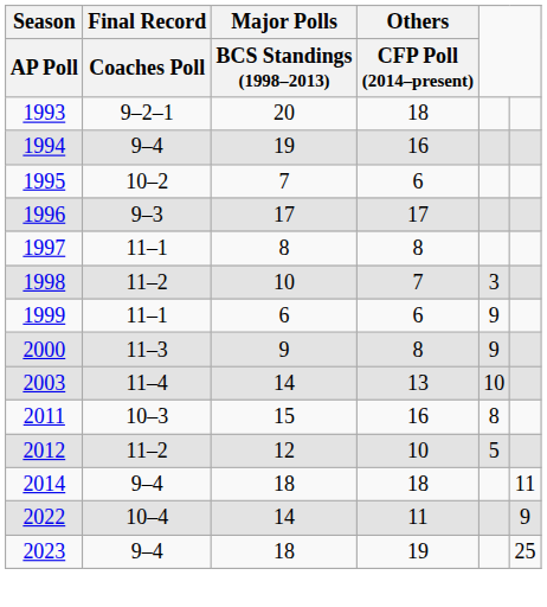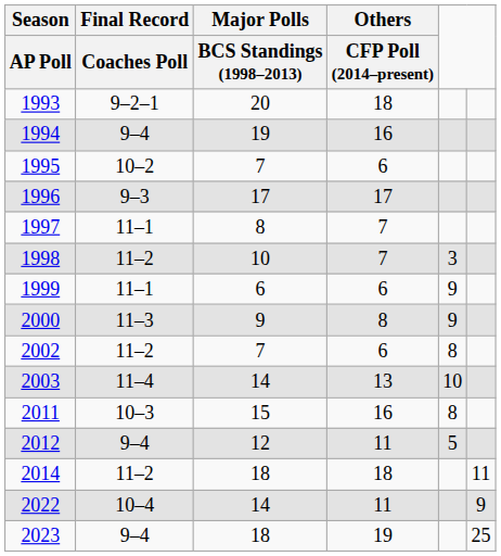1997 | Others / CFP Poll (2014–present): 8 -> 7
+ row: 2002 | 11–2 | 7 | 6 | 8
2012 | Final Record / Coaches Poll: 11–2 -> 9–4
2012 | Others / CFP Poll (2014–present): 10 -> 11
2014 | Final Record / Coaches Poll: 9–4 -> 11–2
